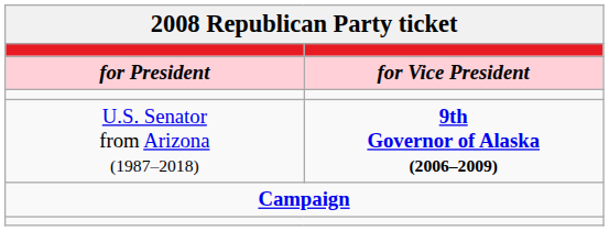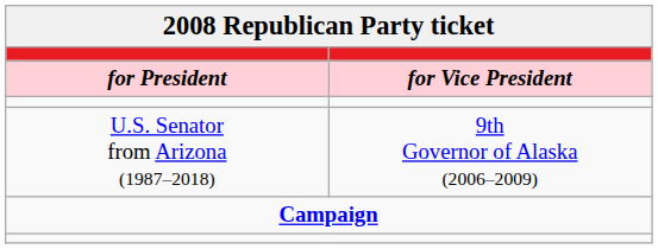U.S. Senator from Arizona (1987–2018) | column 2: bold -> normal
